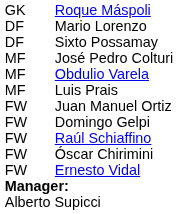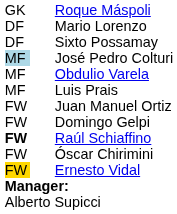José Pedro Colturi | column 1: no background -> lightblue background
Raúl Schiaffino | column 1: normal -> bold
Ernesto Vidal | column 1: no background -> gold background
